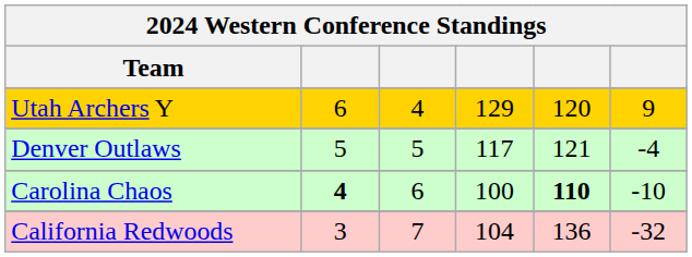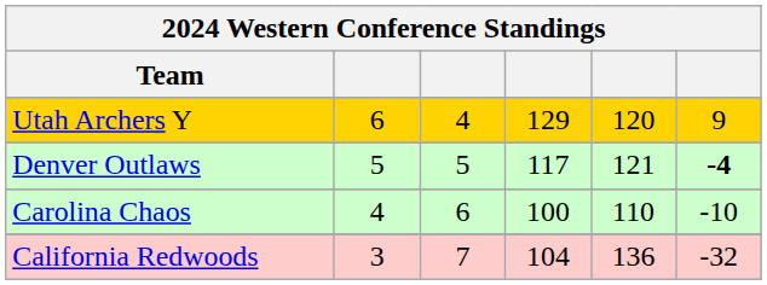Denver Outlaws | column 6: normal -> bold
Carolina Chaos | column 2: bold -> normal
Carolina Chaos | column 5: bold -> normal
